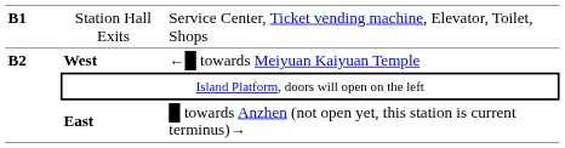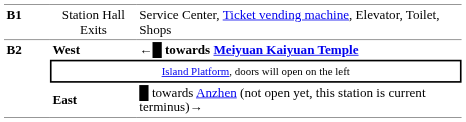West | column 3: normal -> bold
